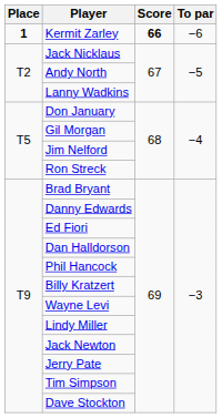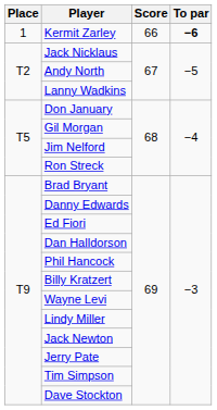Kermit Zarley | Place: bold -> normal
Kermit Zarley | Score: bold -> normal
Kermit Zarley | To par: normal -> bold
